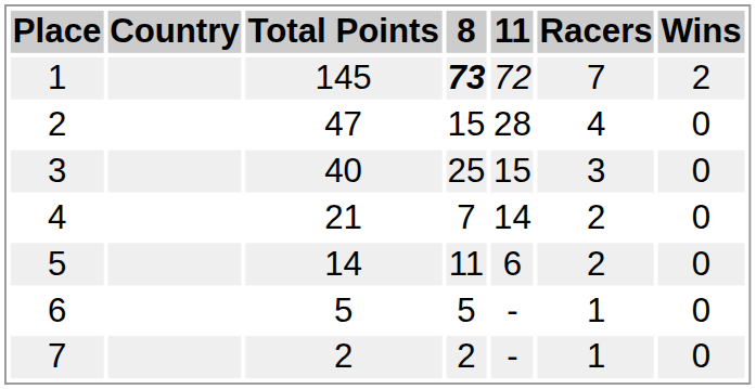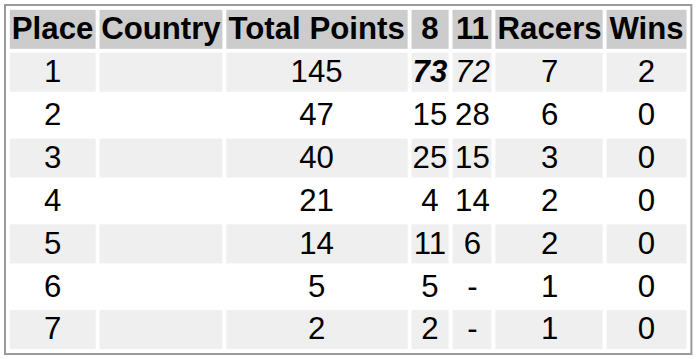row 3 | Racers: 4 -> 6
row 5 | 8: 7 -> 4
